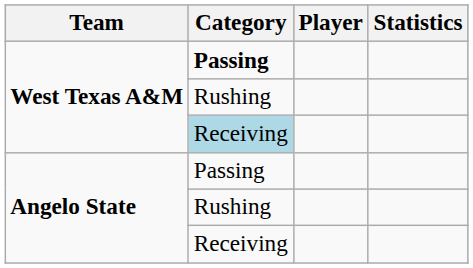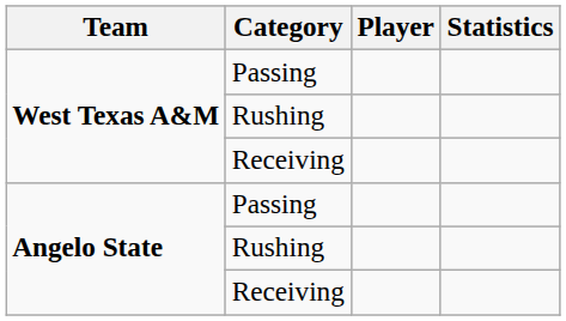West Texas A&M / Passing | Category: bold -> normal
West Texas A&M / Receiving | Category: lightblue background -> no background
